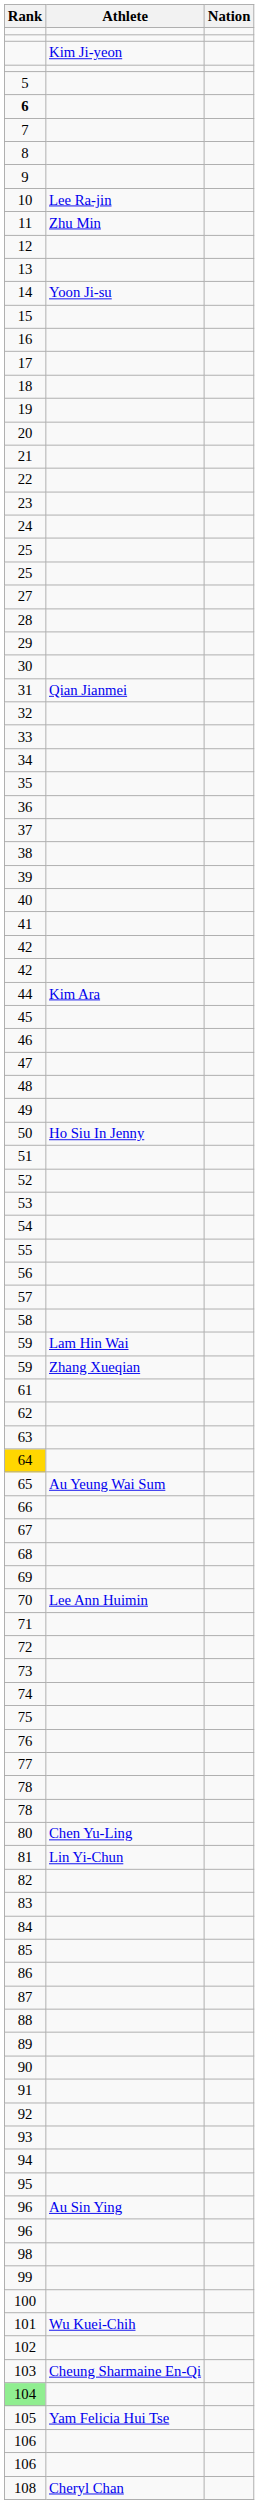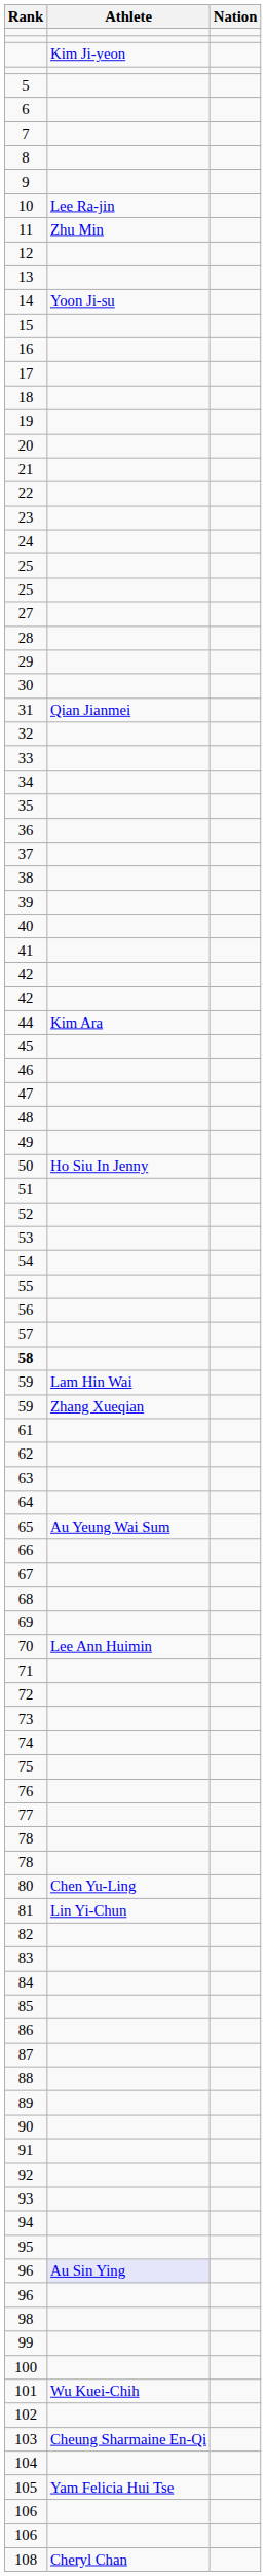6 | Rank: bold -> normal
58 | Rank: normal -> bold
64 | Rank: gold background -> no background
96 / Au Sin Ying | Athlete: no background -> lavender background
104 | Rank: lightgreen background -> no background
